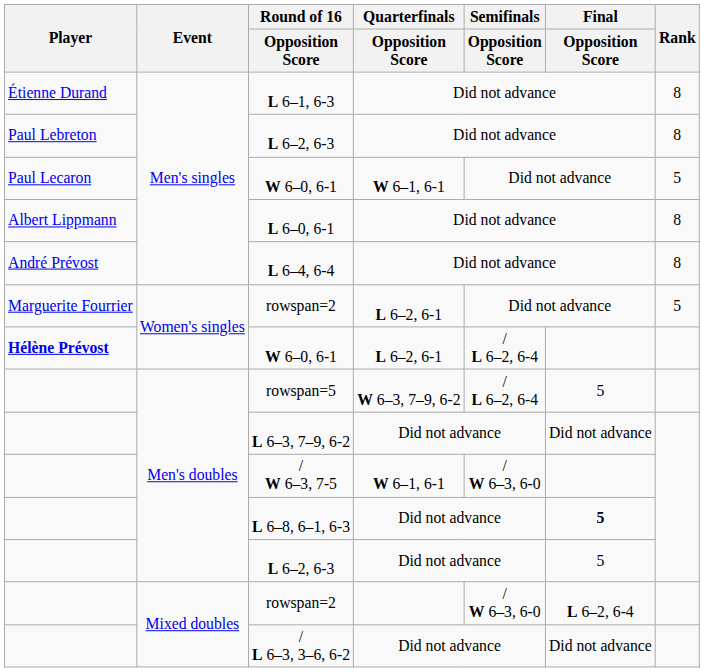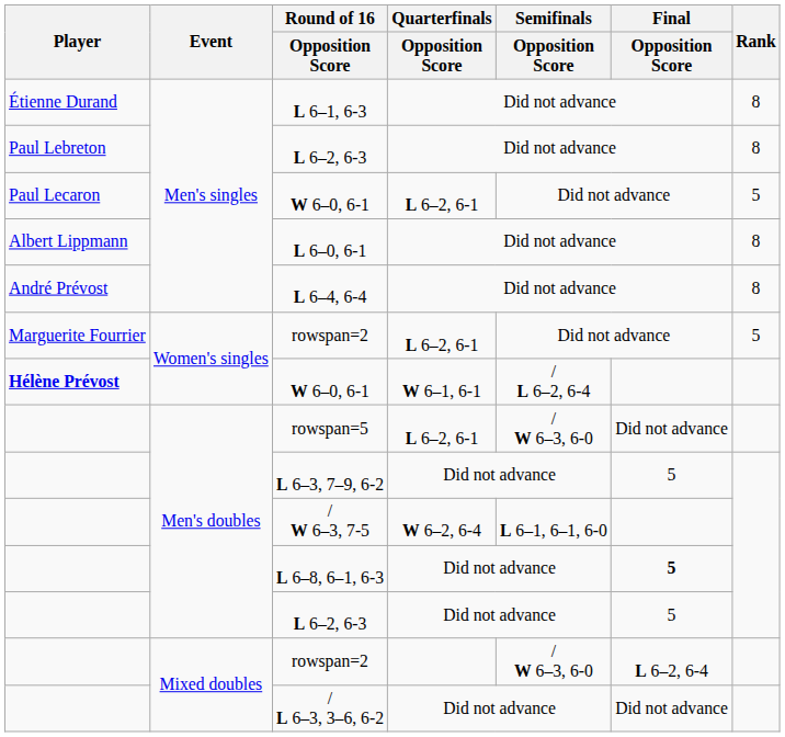Paul Lecaron / W 6–0, 6-1 | Quarterfinals / Opposition Score: W 6–1, 6-1 -> L 6–2, 6-1
Hélène Prévost / W 6–0, 6-1 | Quarterfinals / Opposition Score: L 6–2, 6-1 -> W 6–1, 6-1
rowspan=5 | Quarterfinals / Opposition Score: W 6–3, 7–9, 6-2 -> L 6–2, 6-1
rowspan=5 | Semifinals / Opposition Score: / L 6–2, 6-4 -> / W 6–3, 6-0
rowspan=5 | Final / Opposition Score: 5 -> Did not advance
L 6–3, 7–9, 6-2 | Final / Opposition Score: Did not advance -> 5
/ W 6–3, 7-5 | Quarterfinals / Opposition Score: W 6–1, 6-1 -> W 6–2, 6-4
/ W 6–3, 7-5 | Semifinals / Opposition Score: / W 6–3, 6-0 -> L 6–1, 6–1, 6-0
